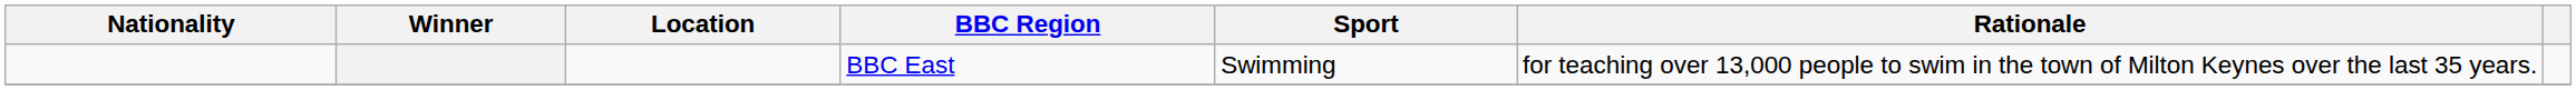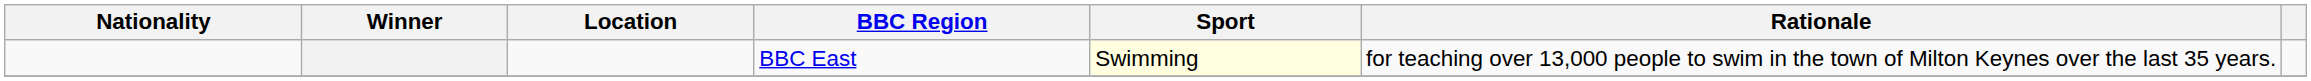BBC East | Sport: no background -> lightyellow background
